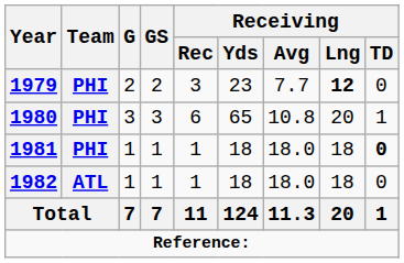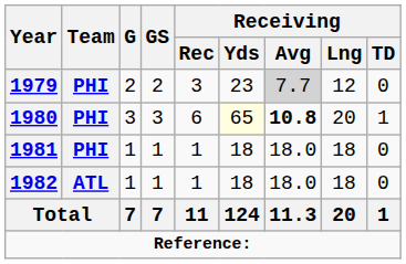1979 | Receiving / Avg: no background -> lightgrey background
1979 | Receiving / Lng: bold -> normal
1980 | Receiving / Yds: no background -> lightyellow background
1980 | Receiving / Avg: normal -> bold
1981 | Receiving / TD: bold -> normal
